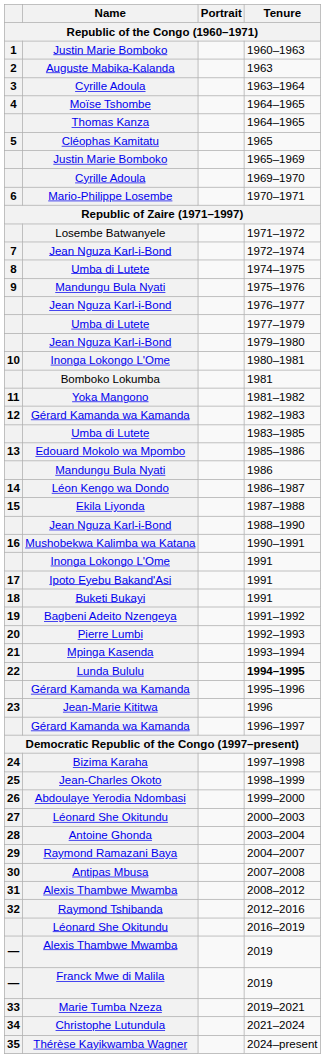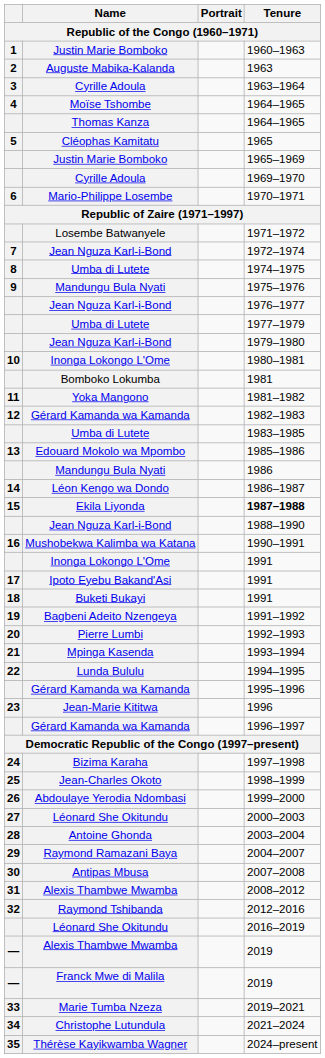1987–1988 | Tenure: normal -> bold
1994–1995 | Tenure: bold -> normal
